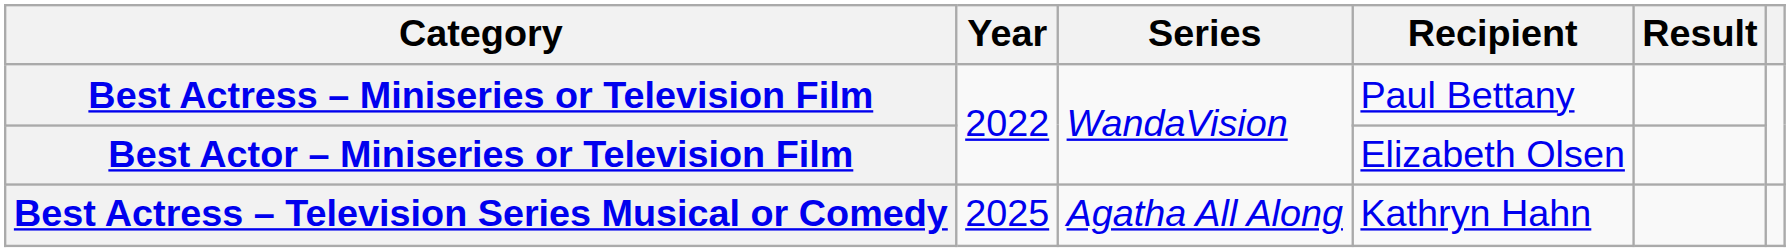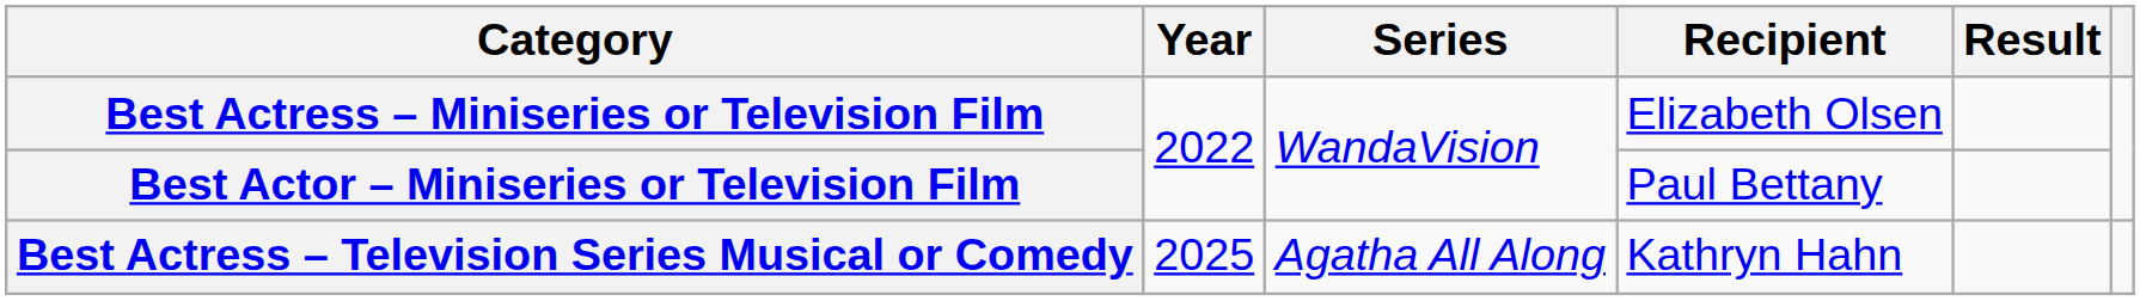Best Actress – Miniseries or Television Film | Recipient: Paul Bettany -> Elizabeth Olsen
Best Actor – Miniseries or Television Film | Recipient: Elizabeth Olsen -> Paul Bettany
